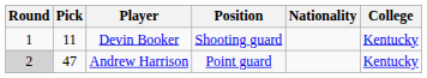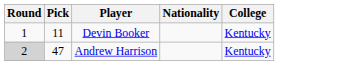- column: Position | Shooting guard | Point guard
